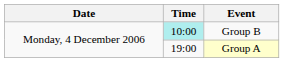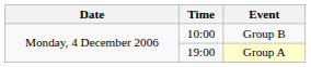Group B | Time: paleturquoise background -> no background
